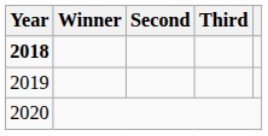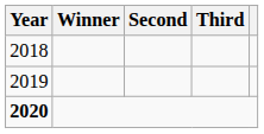2018 | Year: bold -> normal
2020 | Year: normal -> bold
